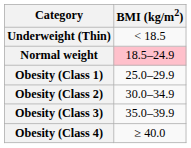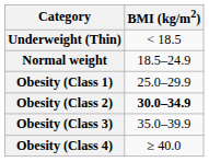Normal weight | BMI (kg/m2): pink background -> no background
Obesity (Class 2) | BMI (kg/m2): normal -> bold
